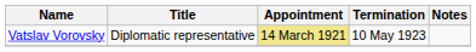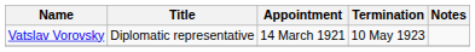Vatslav Vorovsky | Appointment: khaki background -> no background
